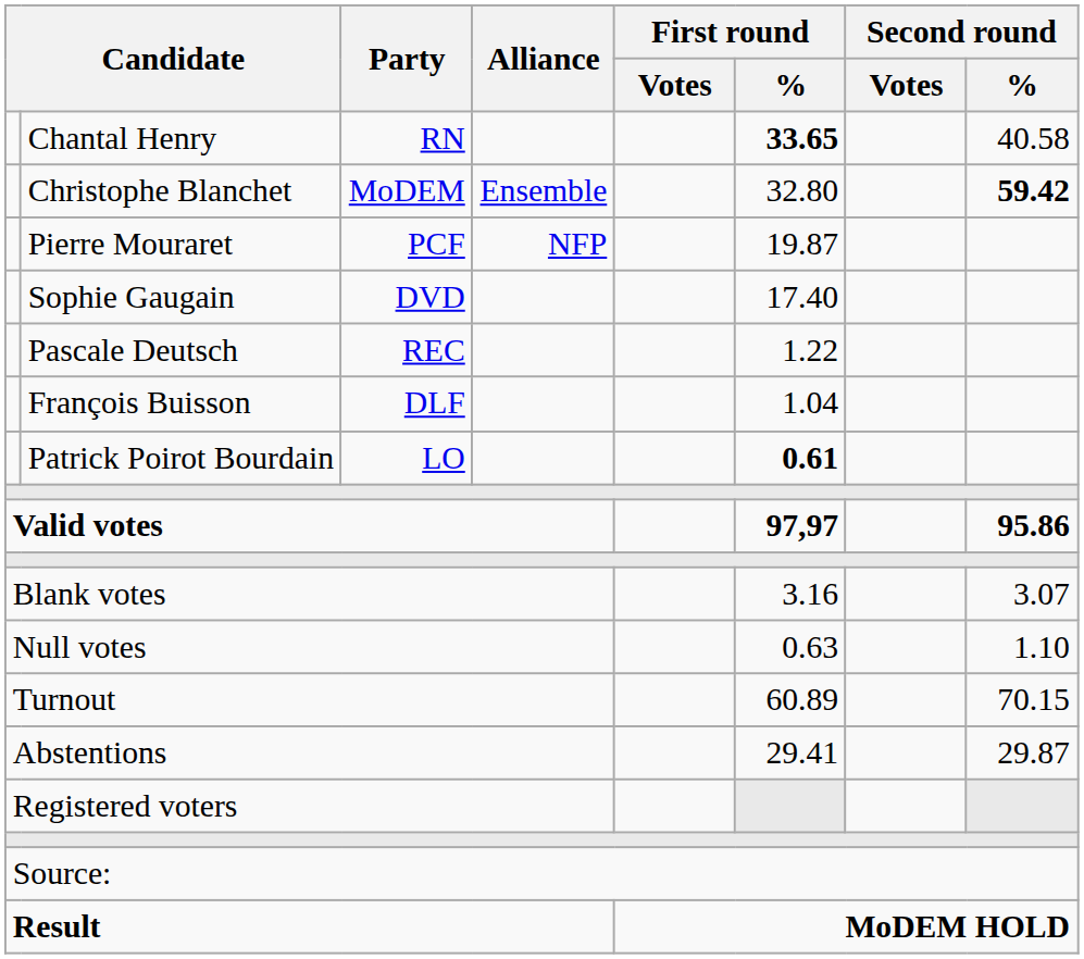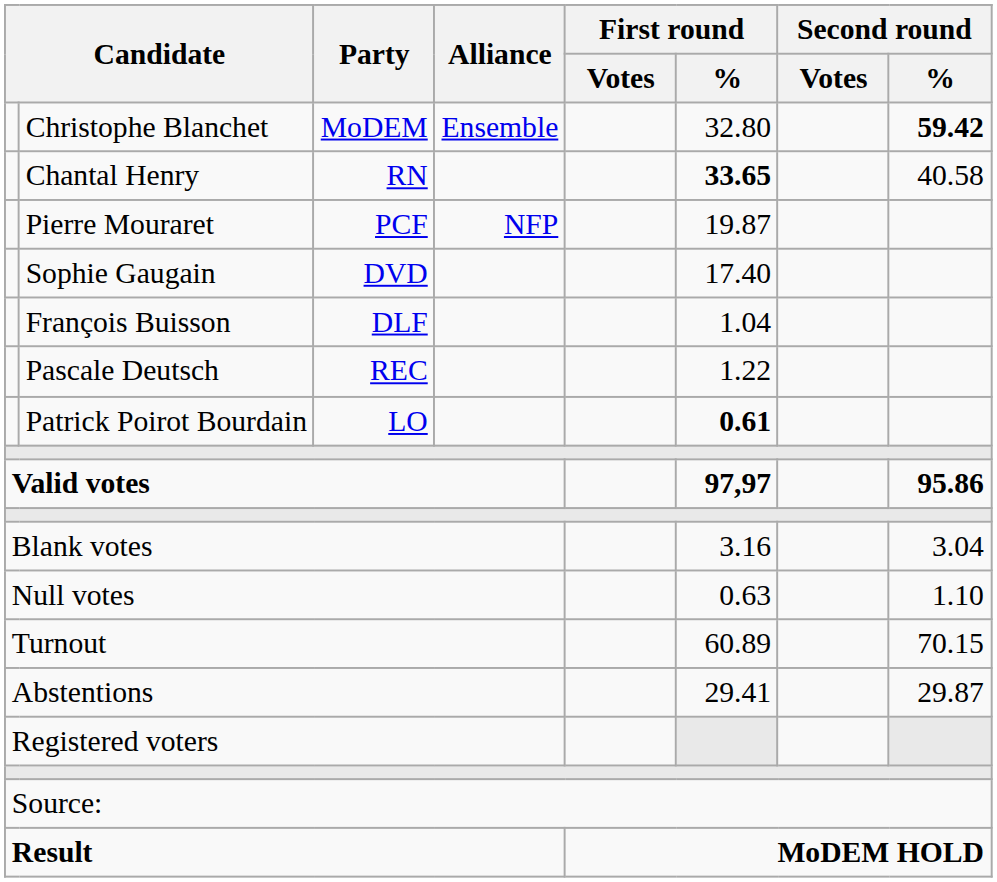rows swapped: Christophe Blanchet <-> Chantal Henry
rows swapped: Pascale Deutsch <-> François Buisson
Blank votes | Second round / %: 3.07 -> 3.04
